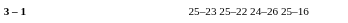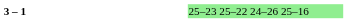row 1 | column 2: no background -> lightgreen background
